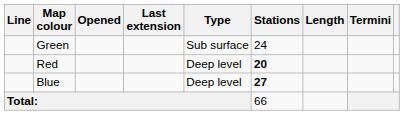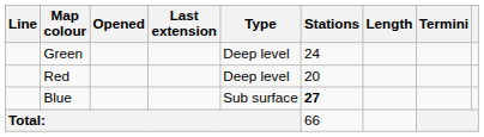Green | Type: Sub surface -> Deep level
Red | Stations: bold -> normal
Blue | Type: Deep level -> Sub surface
